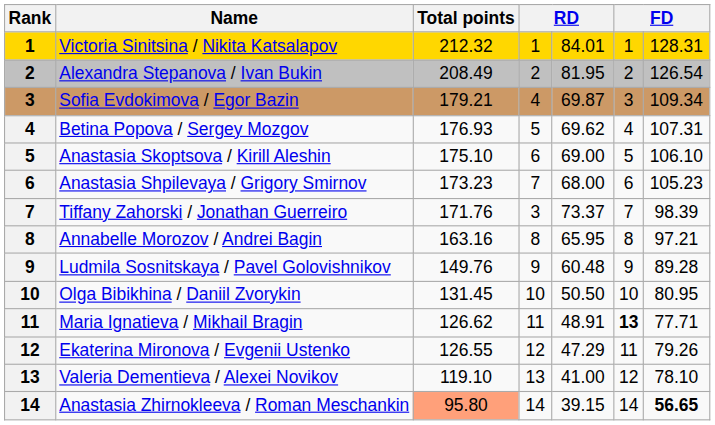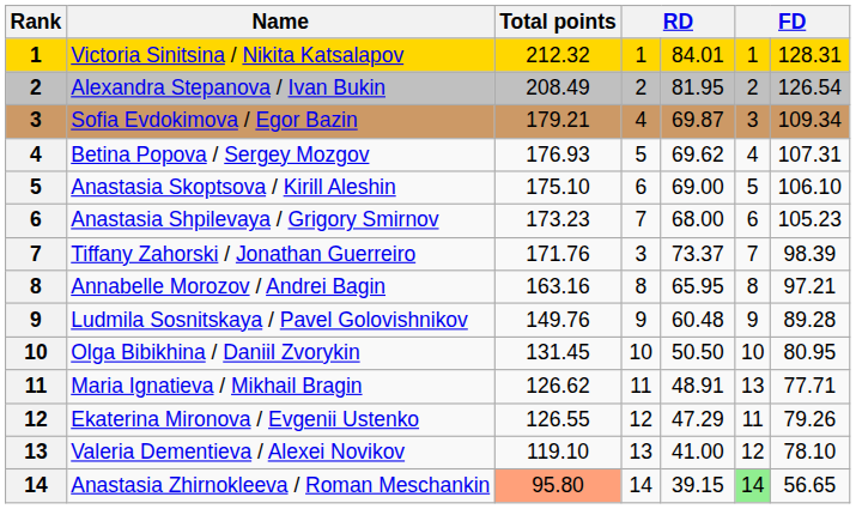Maria Ignatieva / Mikhail Bragin | column 6: bold -> normal
Anastasia Zhirnokleeva / Roman Meschankin | column 6: no background -> lightgreen background
Anastasia Zhirnokleeva / Roman Meschankin | column 7: bold -> normal
